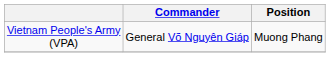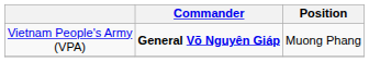Vietnam People's Army (VPA) | Commander: normal -> bold
